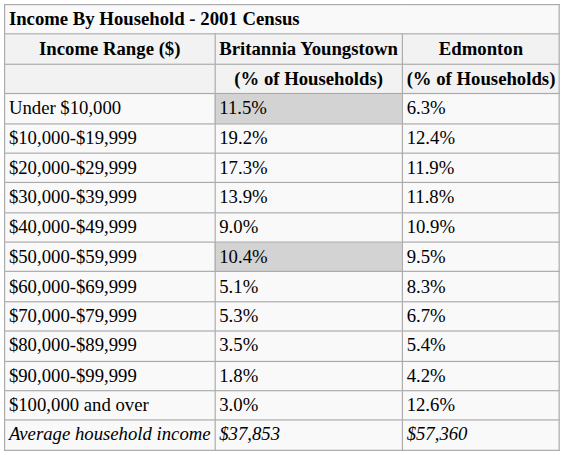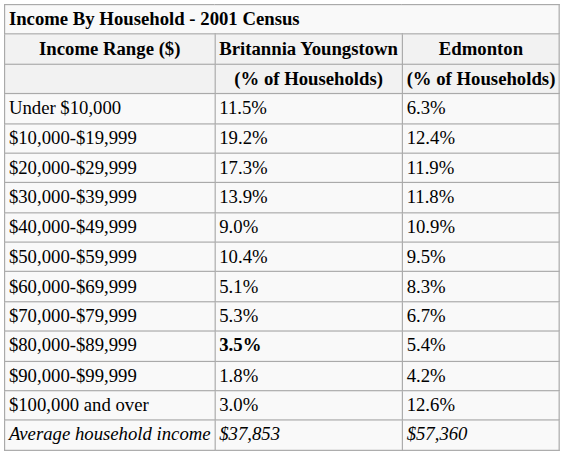Under $10,000 | Britannia Youngstown / (% of Households): lightgrey background -> no background
$50,000-$59,999 | Britannia Youngstown / (% of Households): lightgrey background -> no background
$80,000-$89,999 | Britannia Youngstown / (% of Households): normal -> bold
